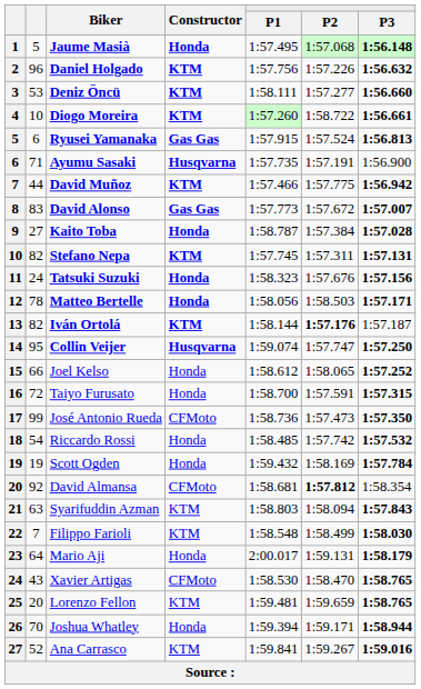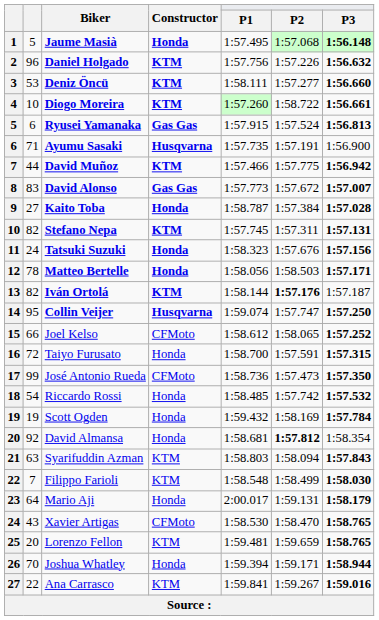Joel Kelso | Constructor: Honda -> CFMoto
David Almansa | Constructor: CFMoto -> Honda
Ana Carrasco | column 2: 52 -> 22
